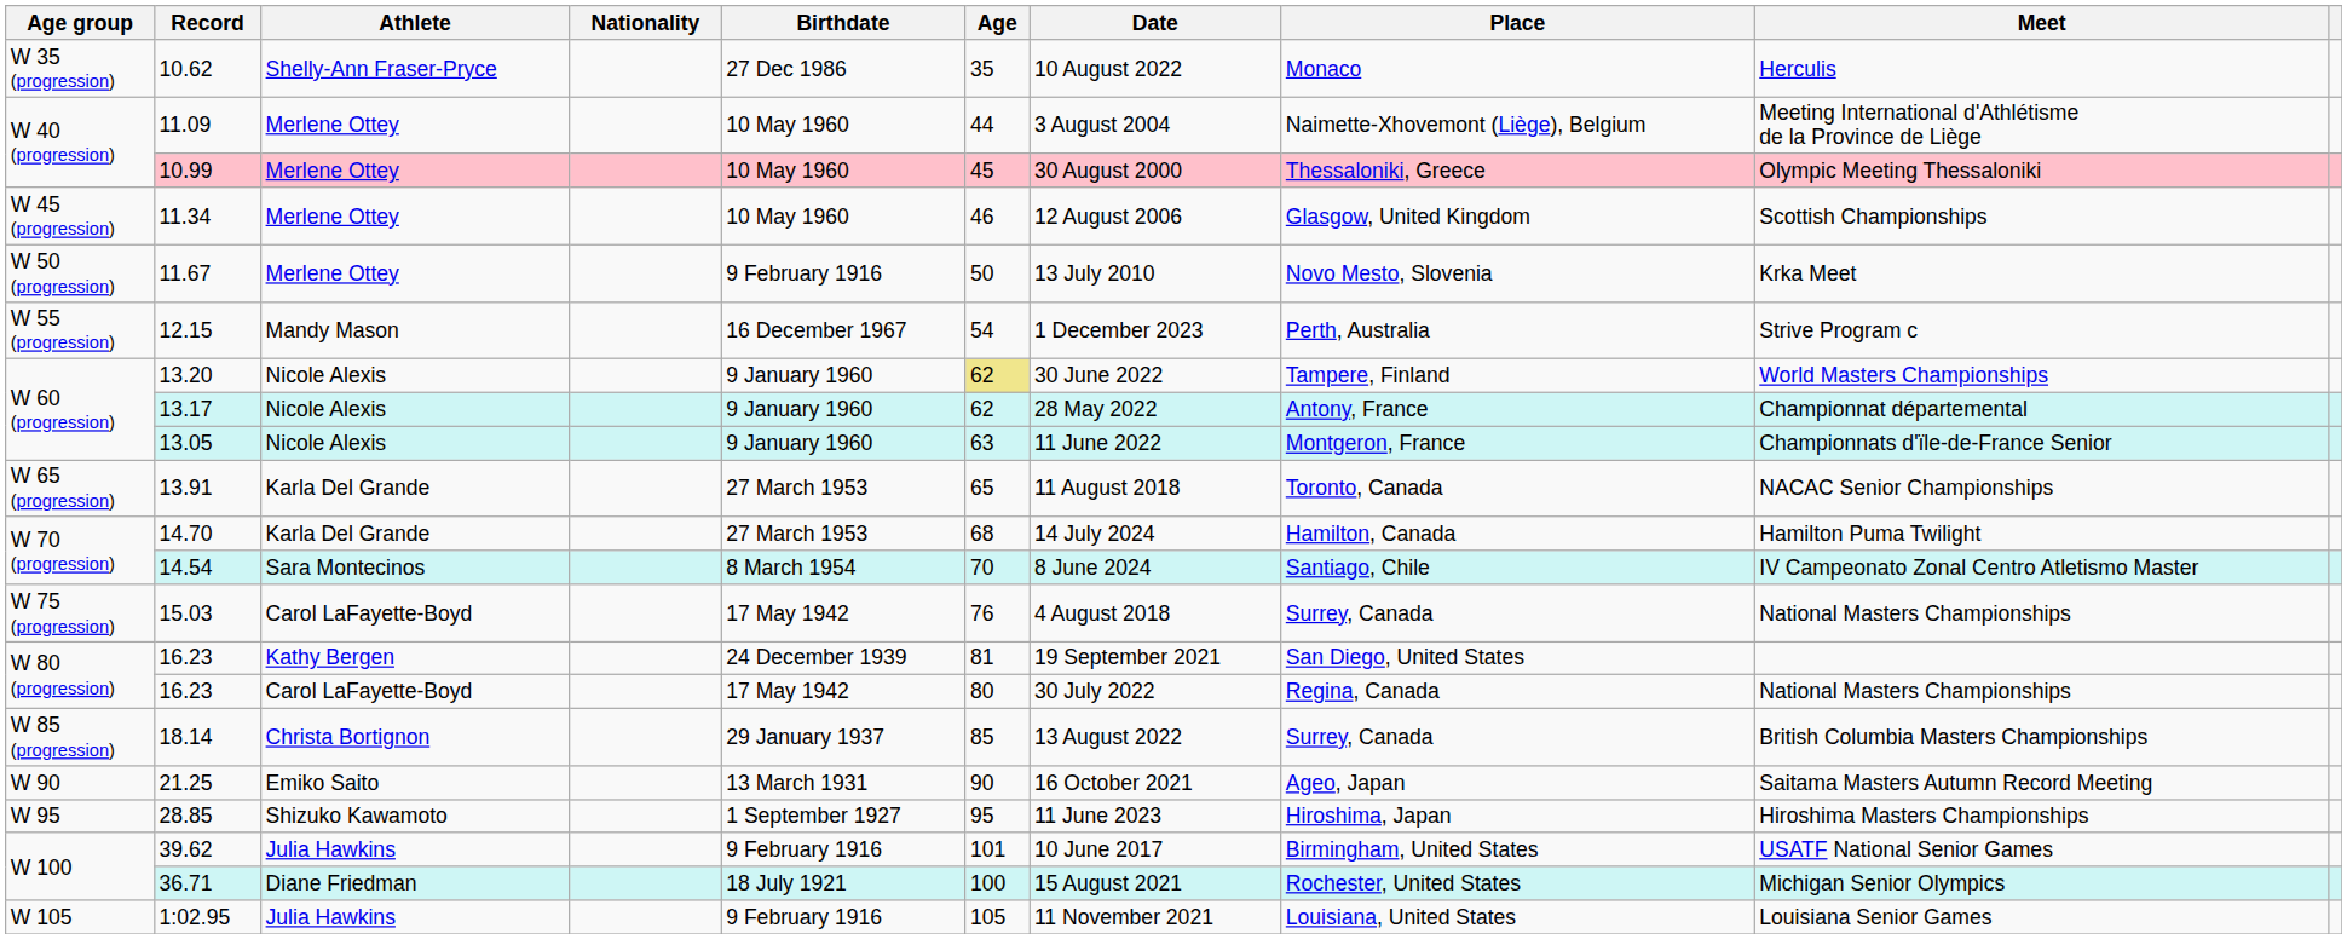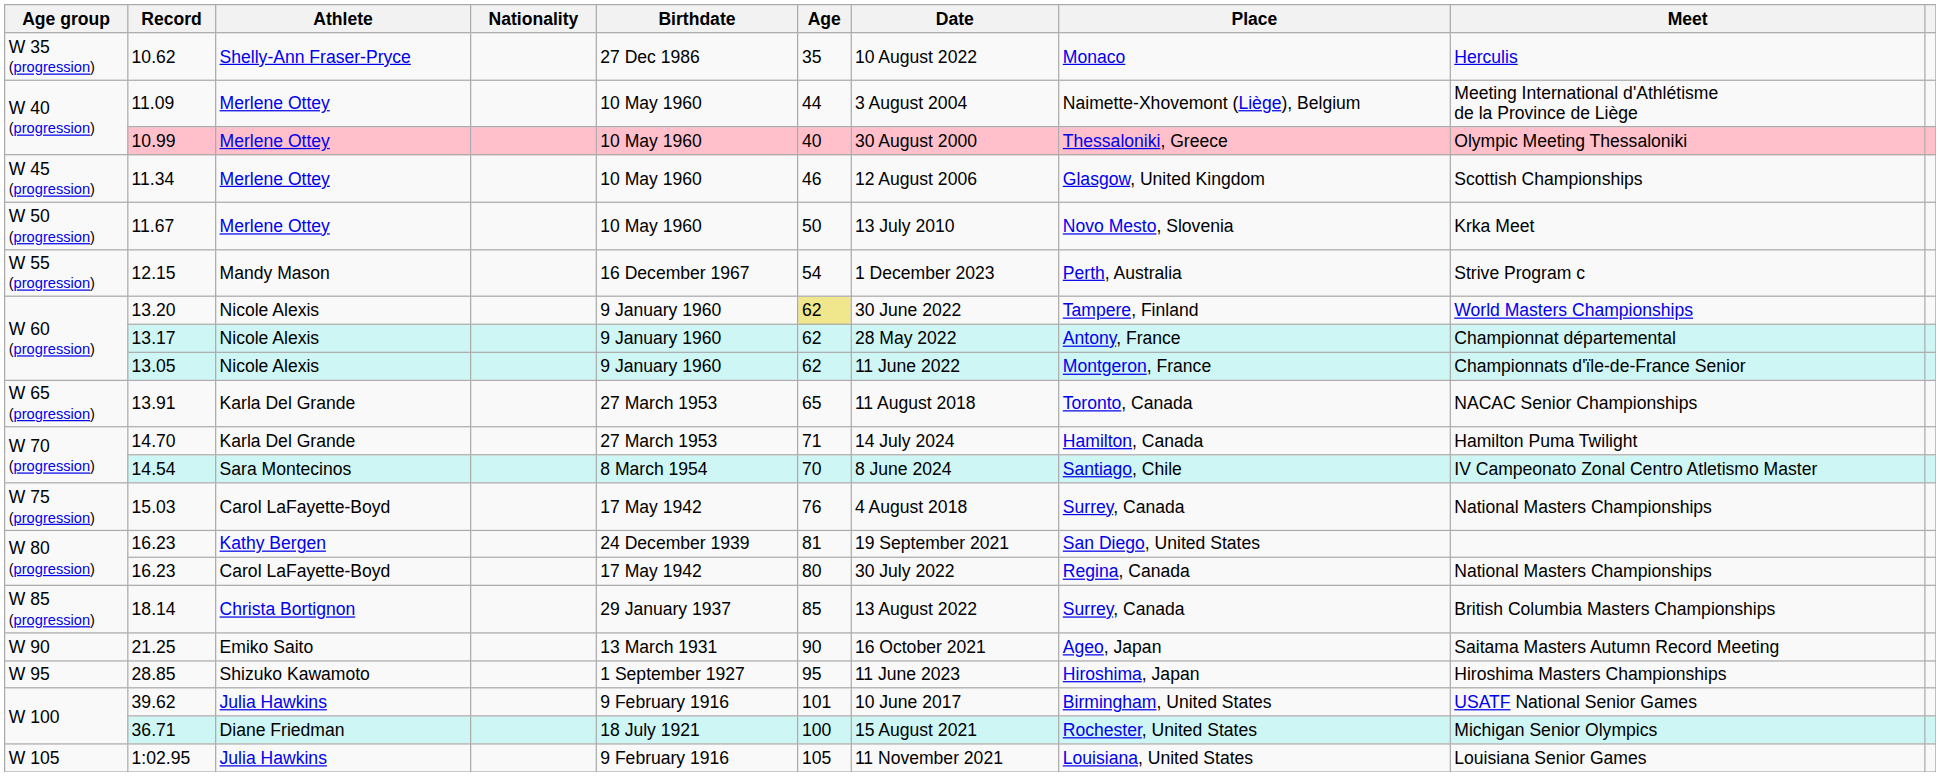10.99 | Age: 45 -> 40
11.67 | Birthdate: 9 February 1916 -> 10 May 1960
13.05 | Age: 63 -> 62
14.70 | Age: 68 -> 71
